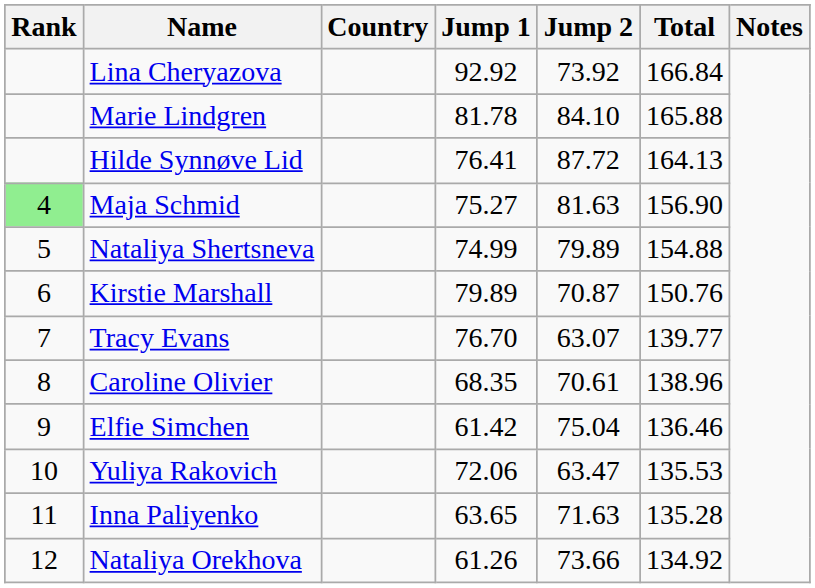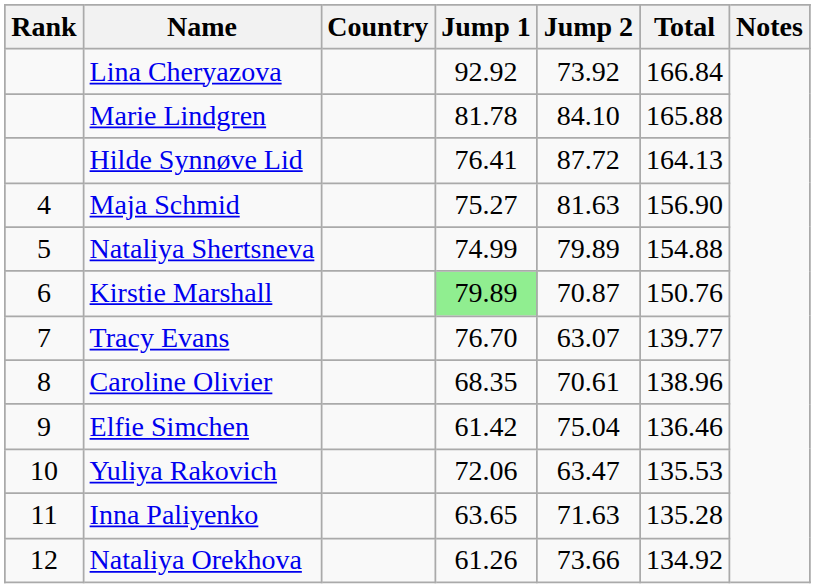Maja Schmid | Rank: lightgreen background -> no background
Kirstie Marshall | Jump 1: no background -> lightgreen background
